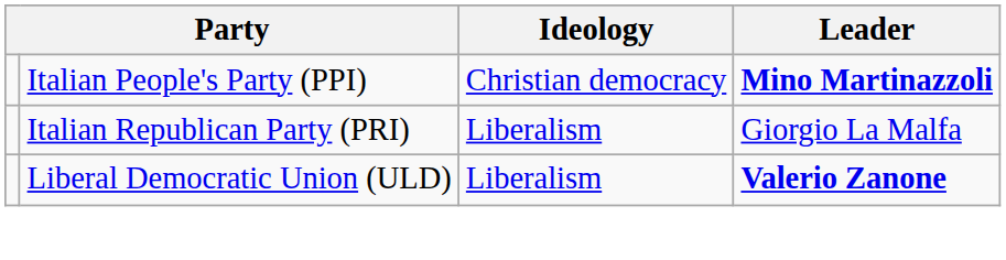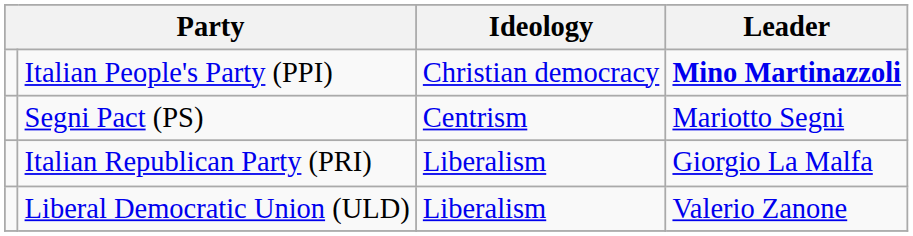+ row: Segni Pact (PS) | Centrism | Mariotto Segni
Liberal Democratic Union (ULD) | Leader: bold -> normal
